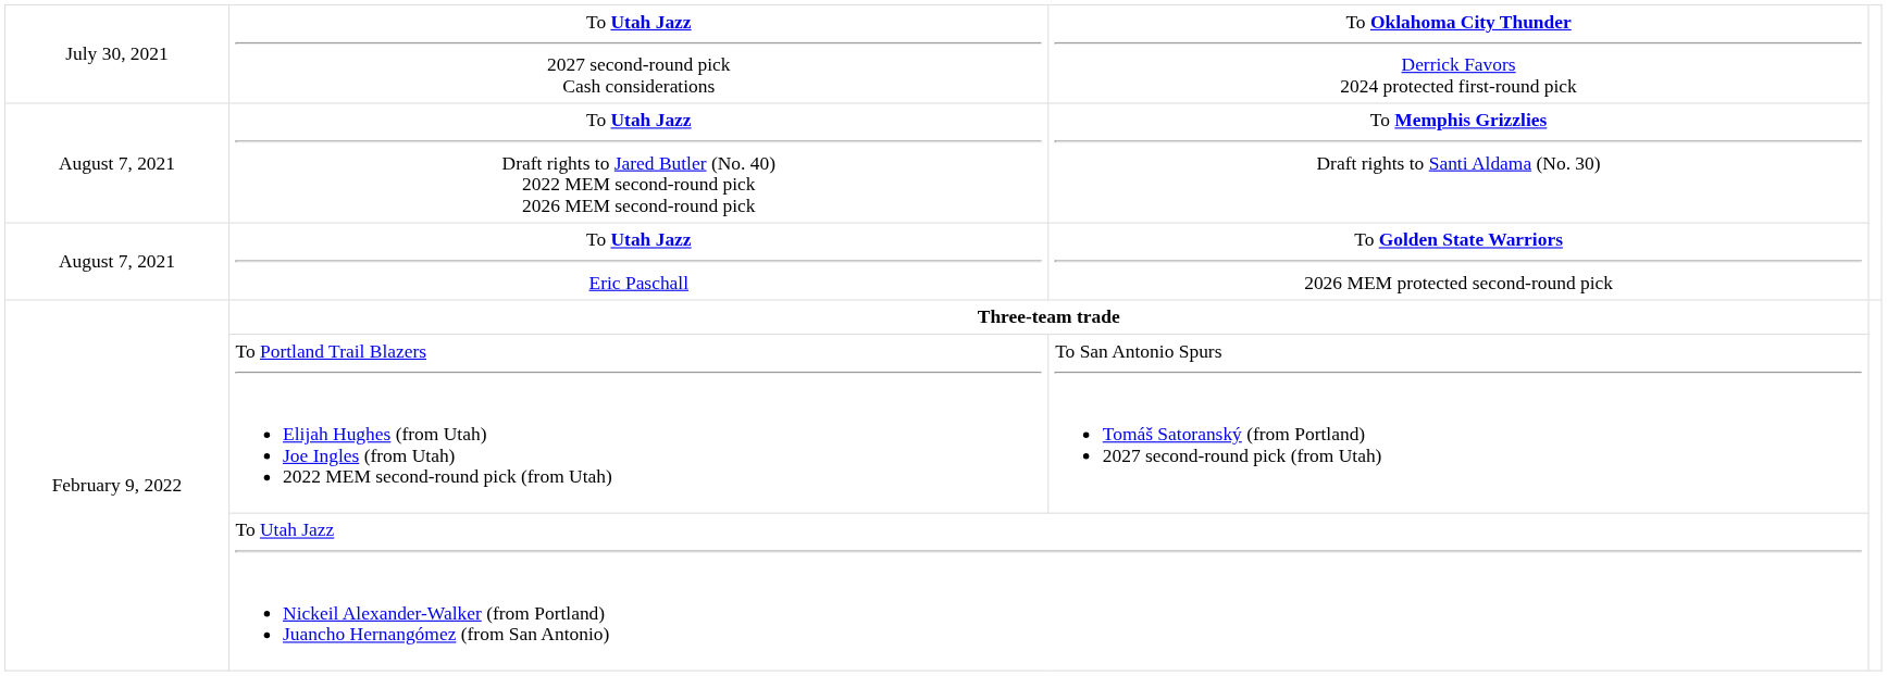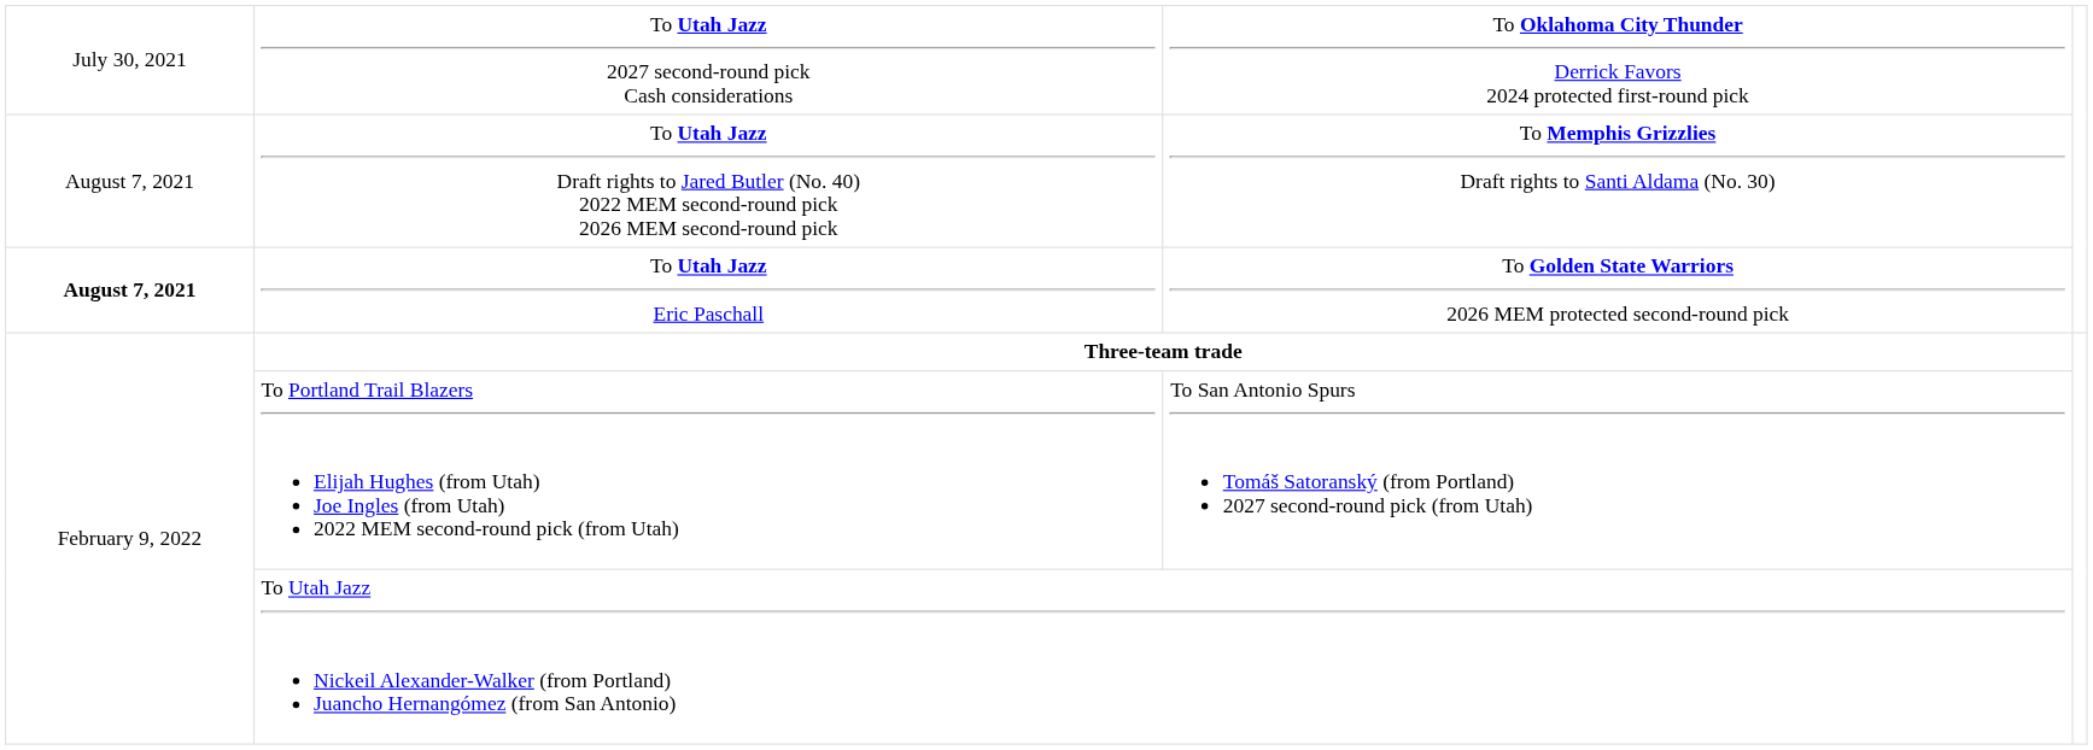To Utah Jazz Eric Paschall | column 1: normal -> bold
